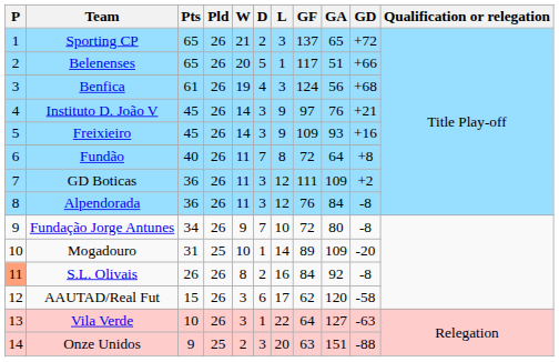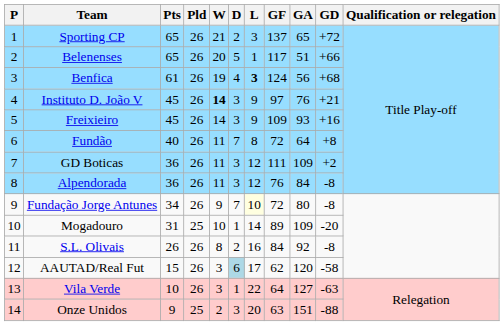Benfica | L: normal -> bold
Instituto D. João V | W: normal -> bold
Fundação Jorge Antunes | L: no background -> lightyellow background
S.L. Olivais | P: lightsalmon background -> no background
AAUTAD/Real Fut | D: no background -> lightblue background
